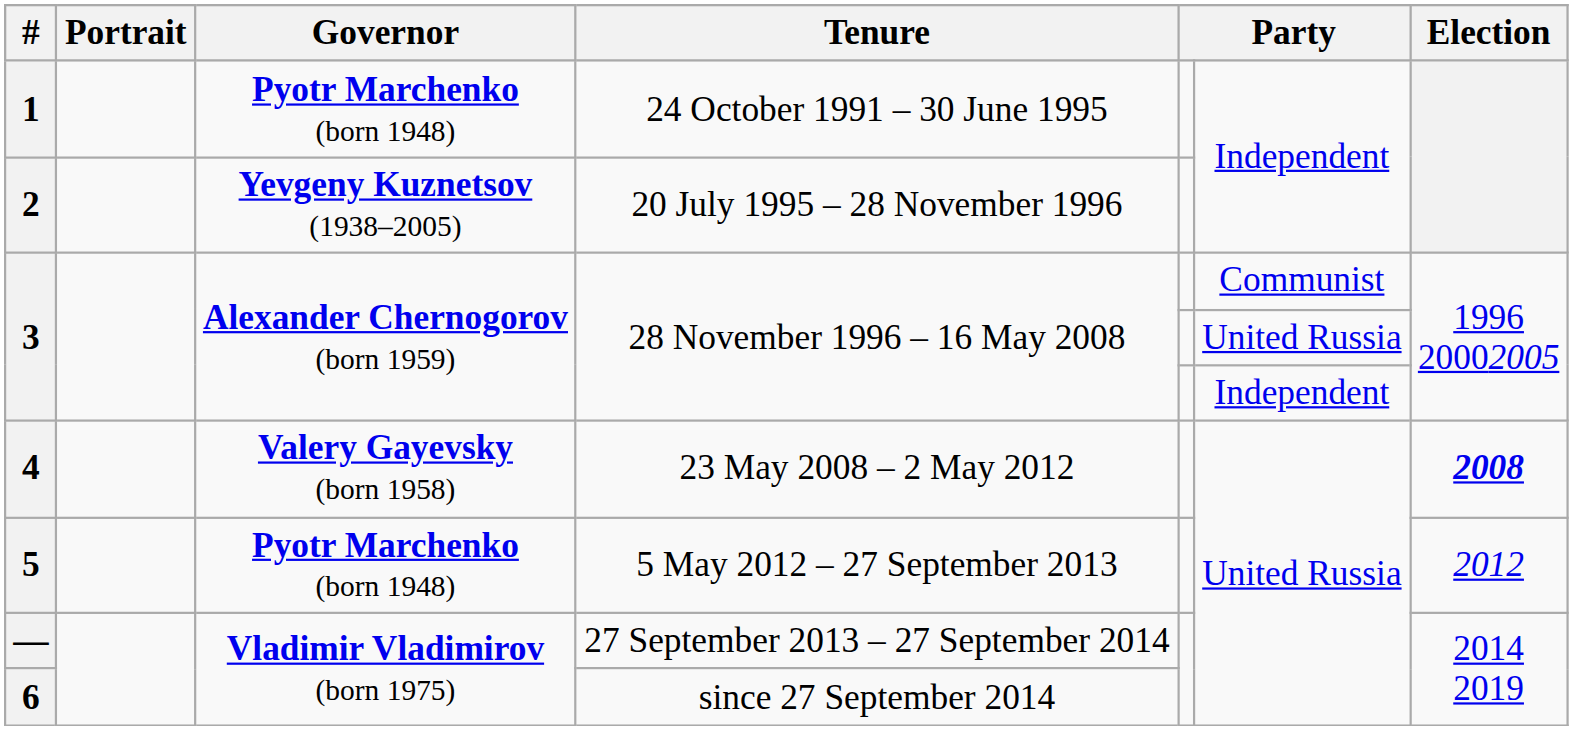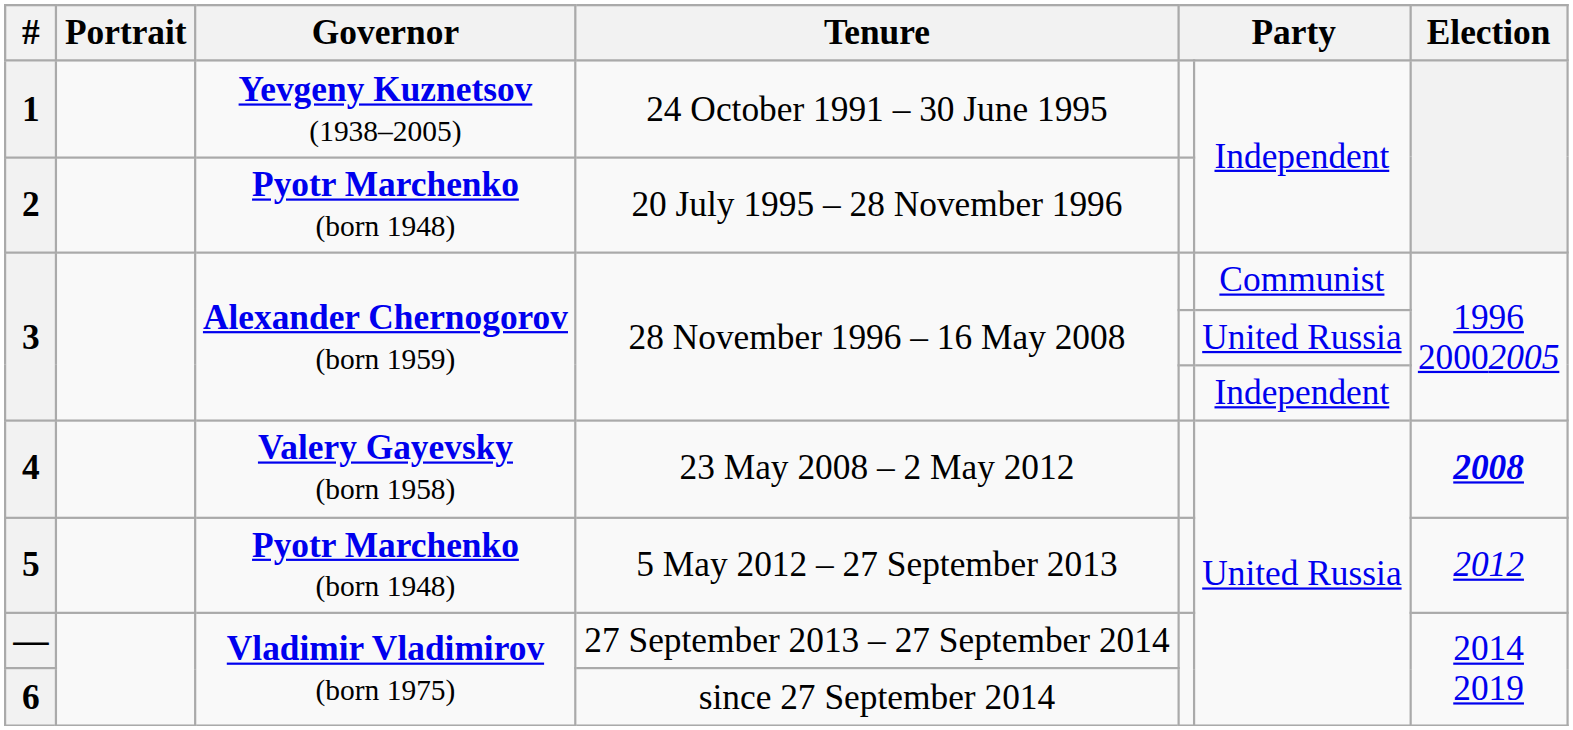1 | Governor: Pyotr Marchenko (born 1948) -> Yevgeny Kuznetsov (1938–2005)
2 | Governor: Yevgeny Kuznetsov (1938–2005) -> Pyotr Marchenko (born 1948)
